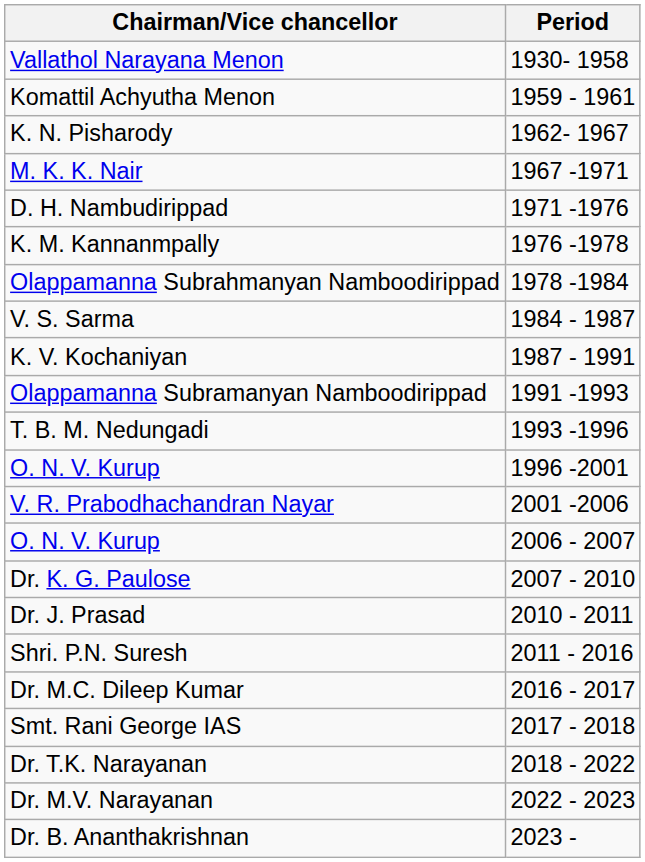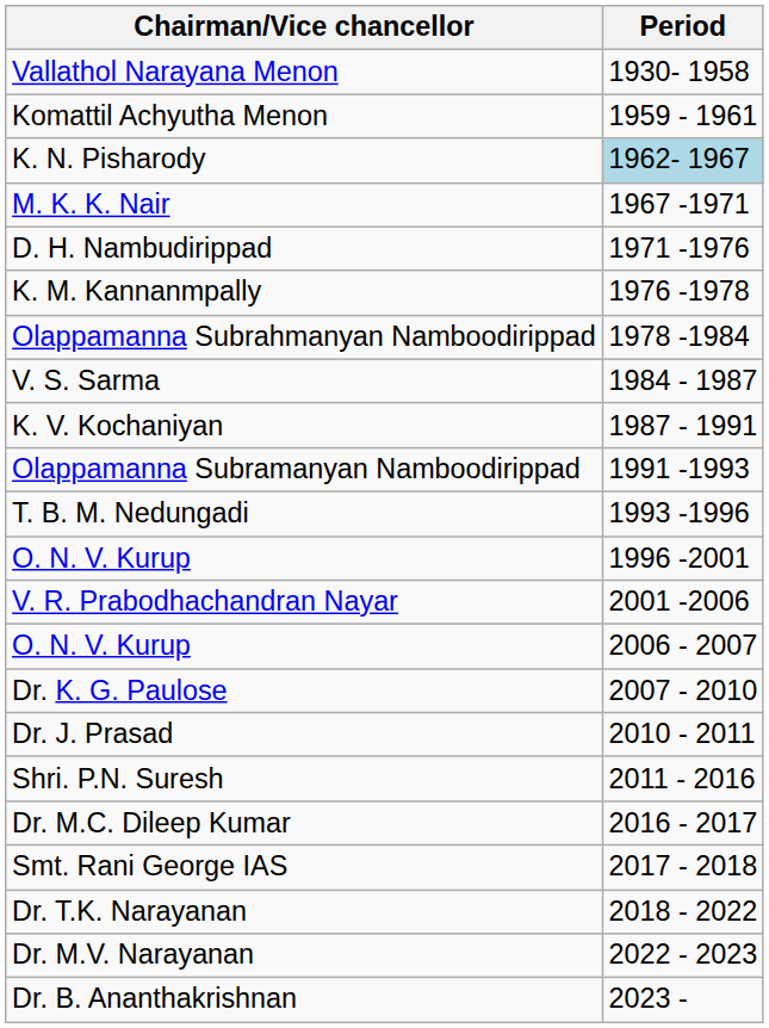row 4 | Period: no background -> lightblue background
